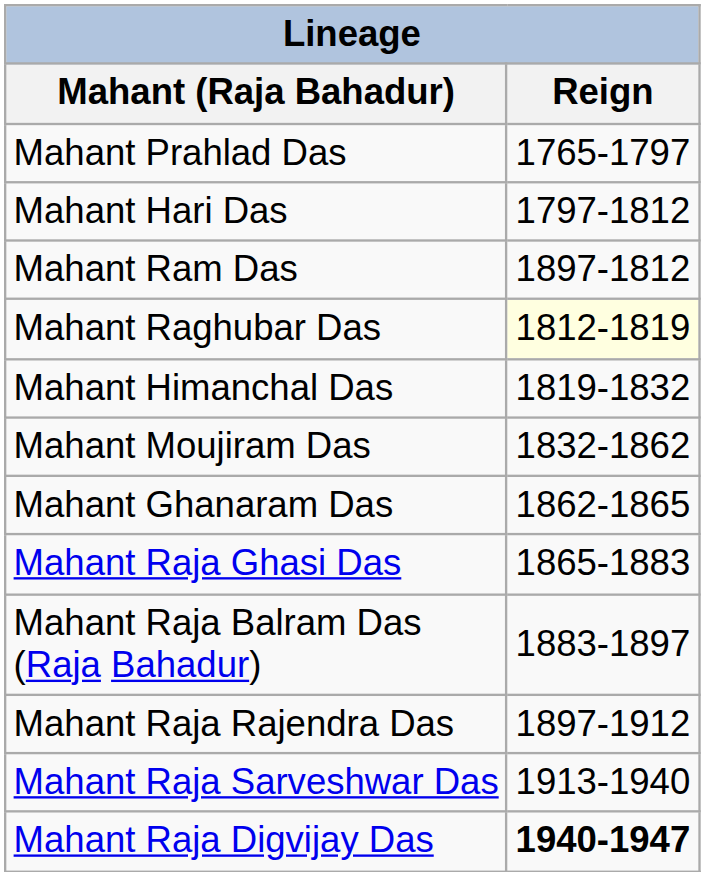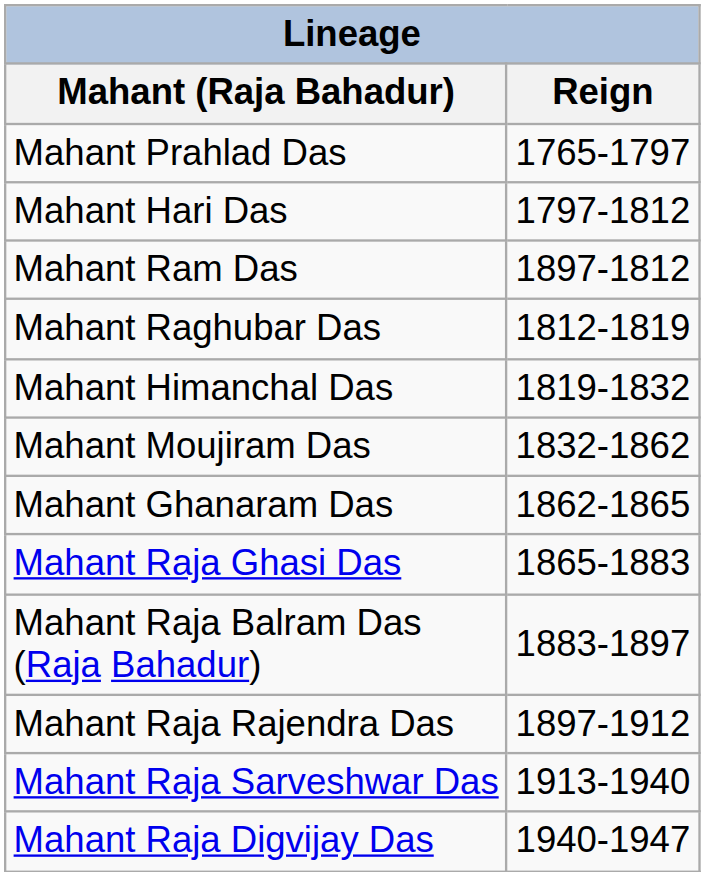Mahant Raghubar Das | Reign: lightyellow background -> no background
Mahant Raja Digvijay Das | Reign: bold -> normal
